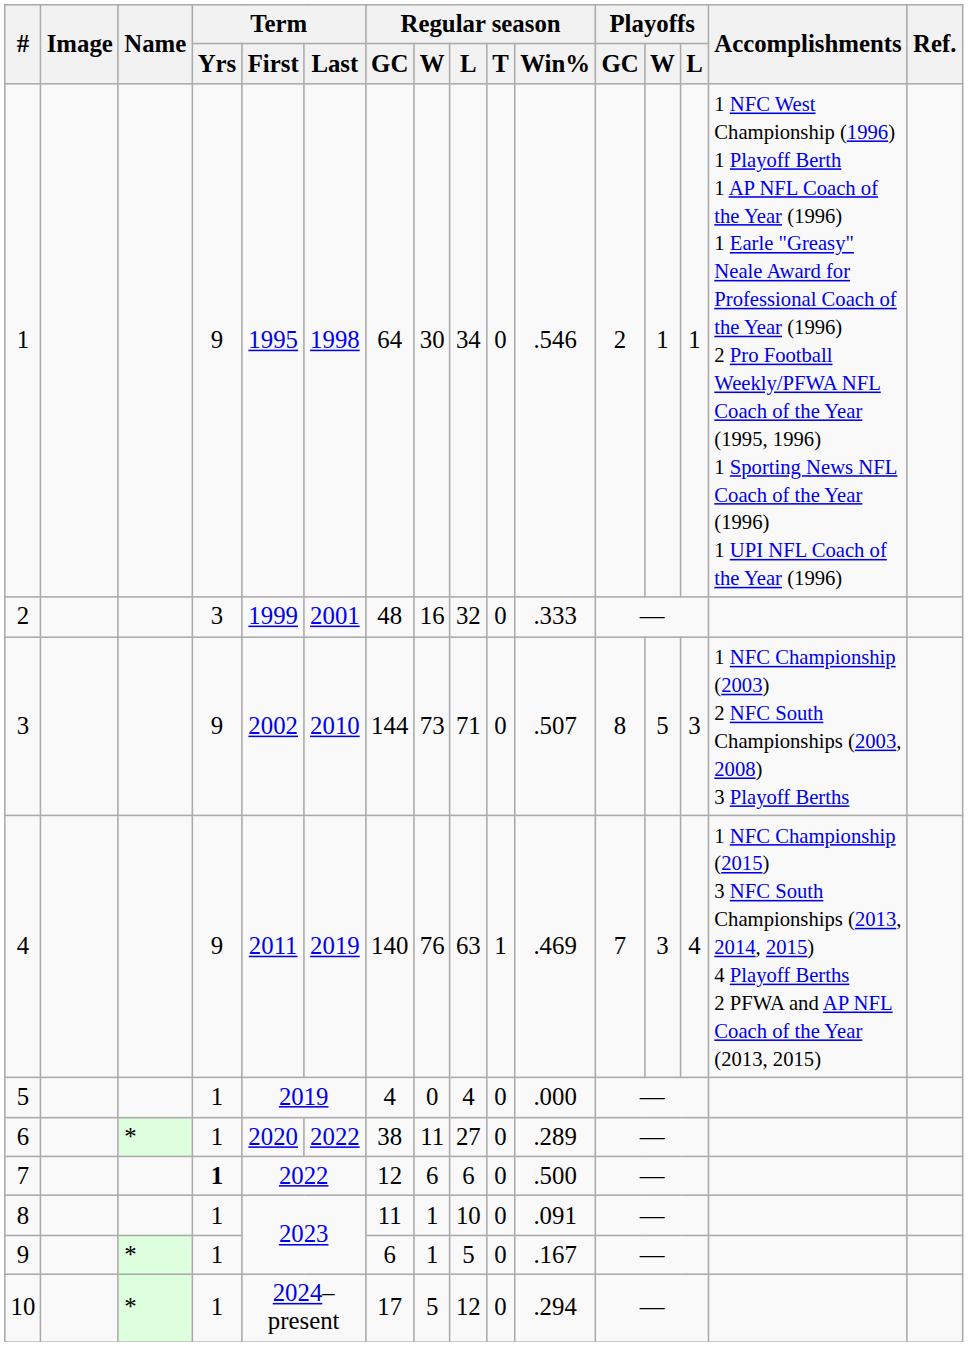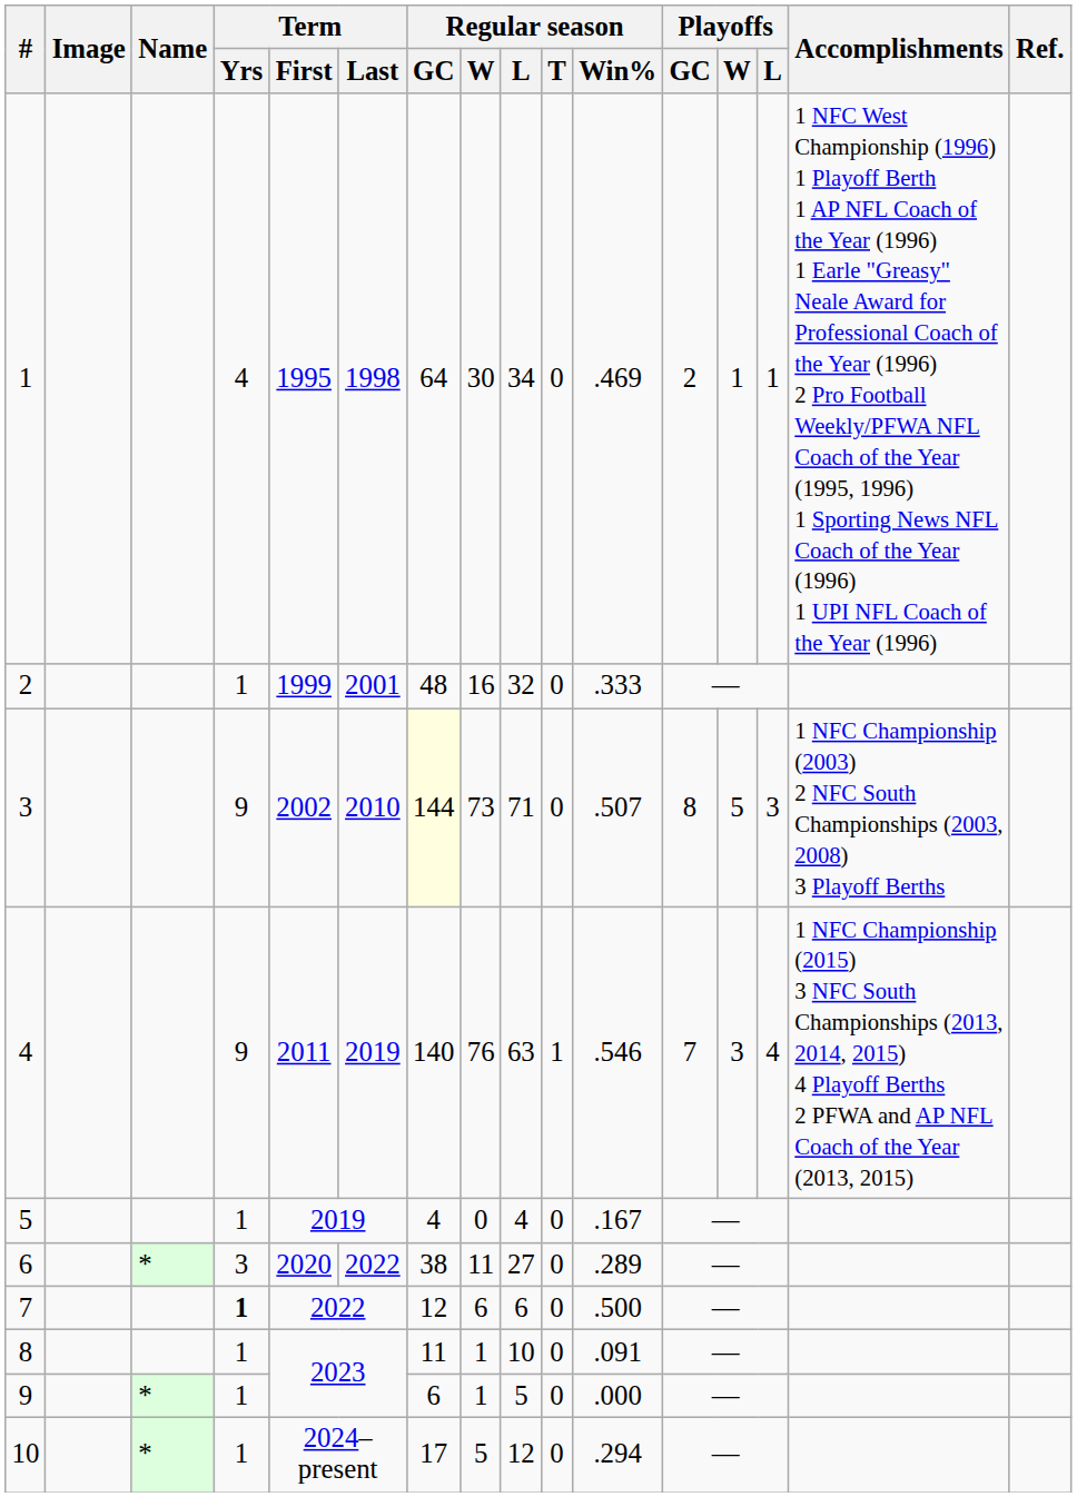row 3 | Term / Yrs: 9 -> 4
row 3 | Regular season / Win%: .546 -> .469
row 4 | Term / Yrs: 3 -> 1
row 5 | Regular season / GC: no background -> lightyellow background
row 6 | Regular season / Win%: .469 -> .546
row 7 | Regular season / Win%: .000 -> .167
row 8 | Term / Yrs: 1 -> 3
row 11 | Regular season / Win%: .167 -> .000
